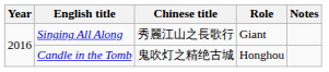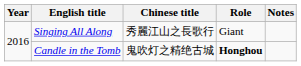Candle in the Tomb | Role: normal -> bold
